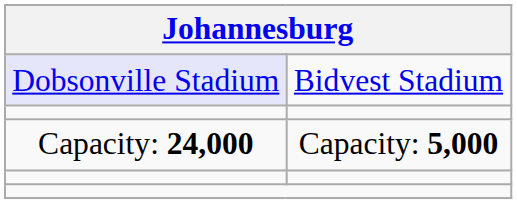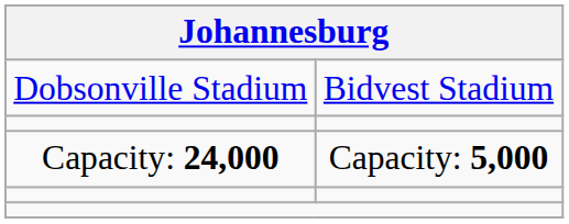row 2 | column 1: lavender background -> no background
